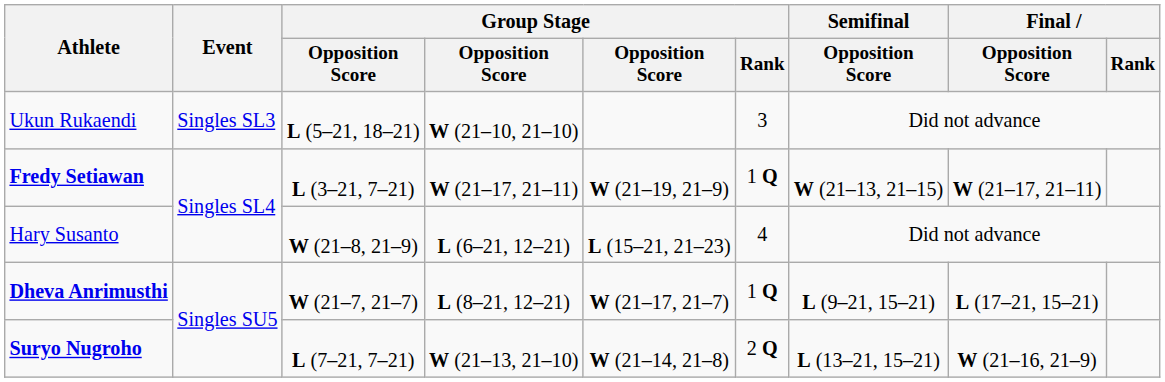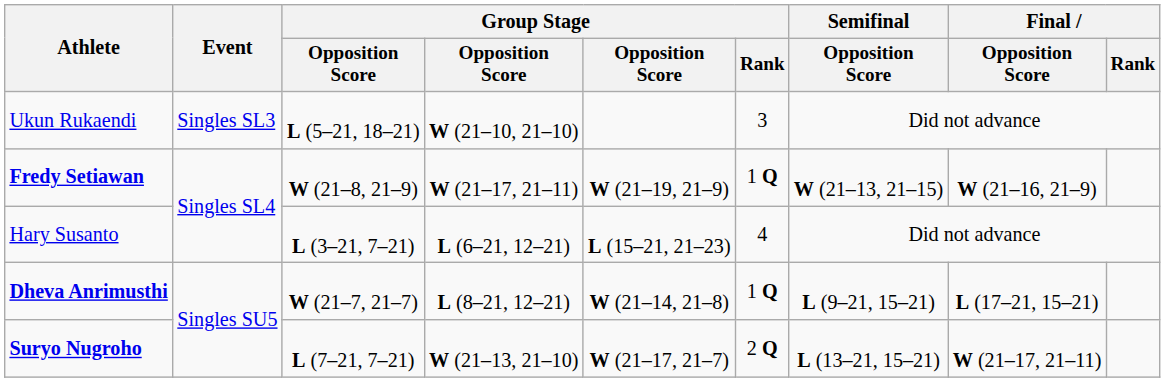Fredy Setiawan | column 3: L (3–21, 7–21) -> W (21–8, 21–9)
Fredy Setiawan | Final / Opposition Score: W (21–17, 21–11) -> W (21–16, 21–9)
Hary Susanto | column 3: W (21–8, 21–9) -> L (3–21, 7–21)
Dheva Anrimusthi | column 5: W (21–17, 21–7) -> W (21–14, 21–8)
Suryo Nugroho | column 5: W (21–14, 21–8) -> W (21–17, 21–7)
Suryo Nugroho | Final / Opposition Score: W (21–16, 21–9) -> W (21–17, 21–11)
